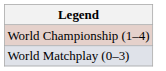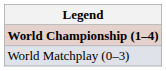row 2 | column 1: normal -> bold
